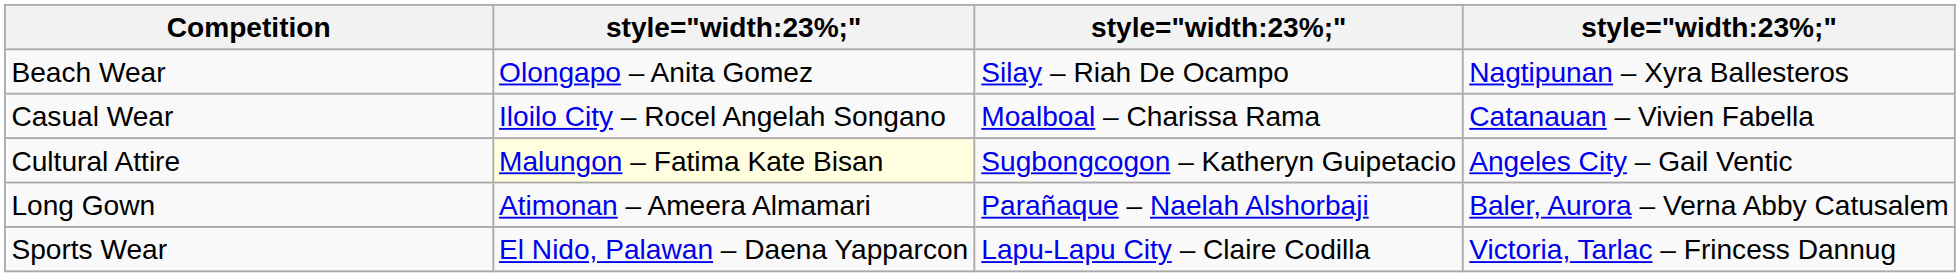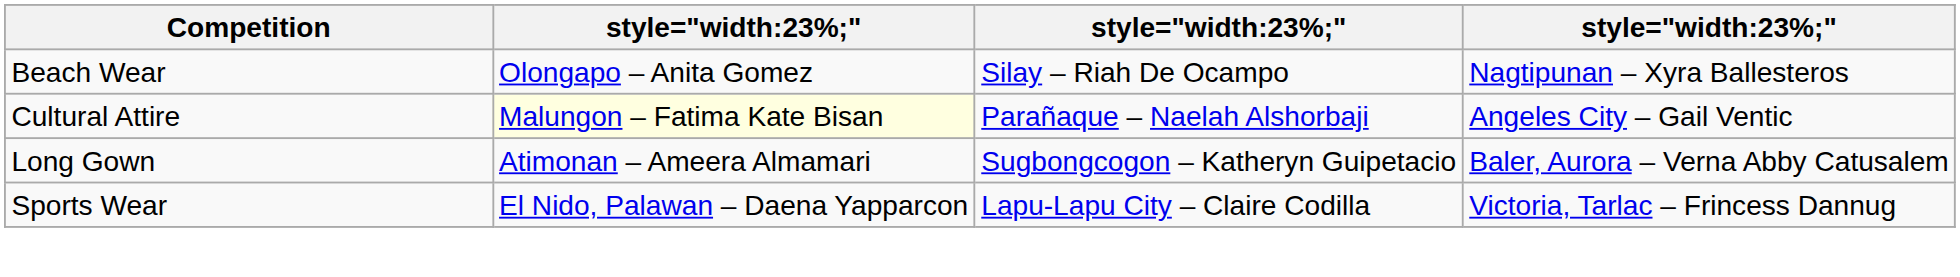- row: Casual Wear | Iloilo City – Rocel Angelah Songano | Moalboal – Charissa Rama | Catanauan – Vivien Fabella
Cultural Attire | column 3: Sugbongcogon – Katheryn Guipetacio -> Parañaque – Naelah Alshorbaji
Long Gown | column 3: Parañaque – Naelah Alshorbaji -> Sugbongcogon – Katheryn Guipetacio
